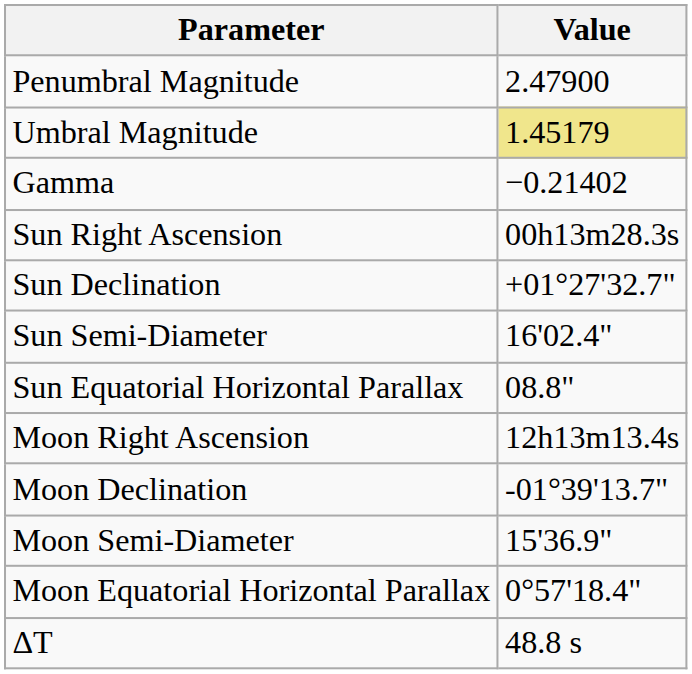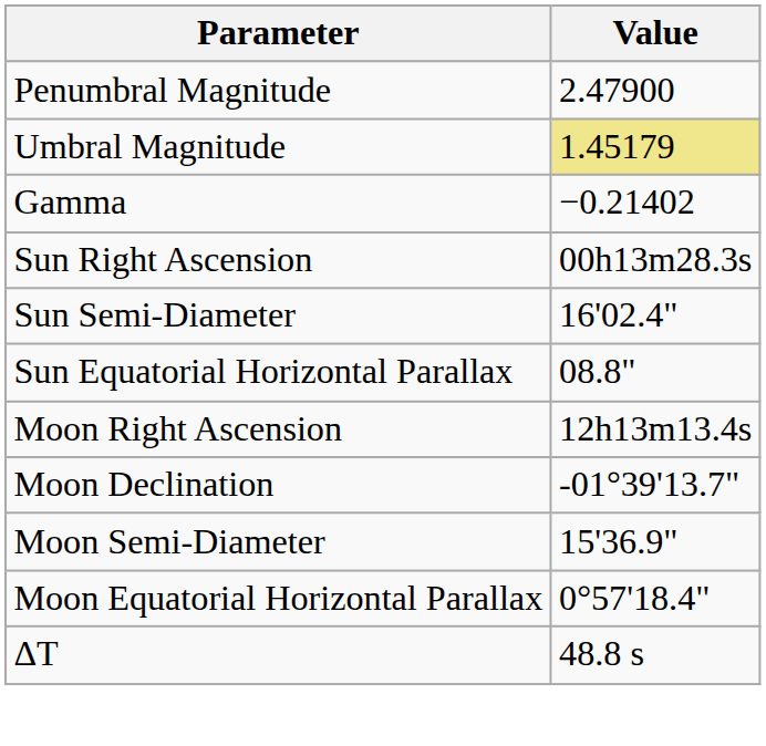- row: Sun Declination | +01°27'32.7"
